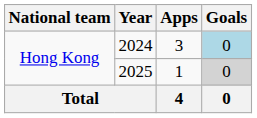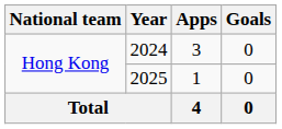2024 | Goals: lightblue background -> no background
2025 | Goals: lightgrey background -> no background
